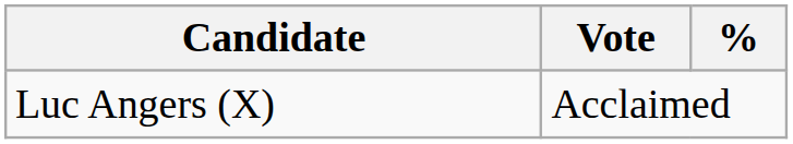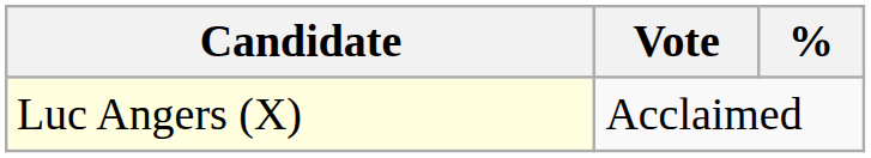Luc Angers (X) | Candidate: no background -> lightyellow background
